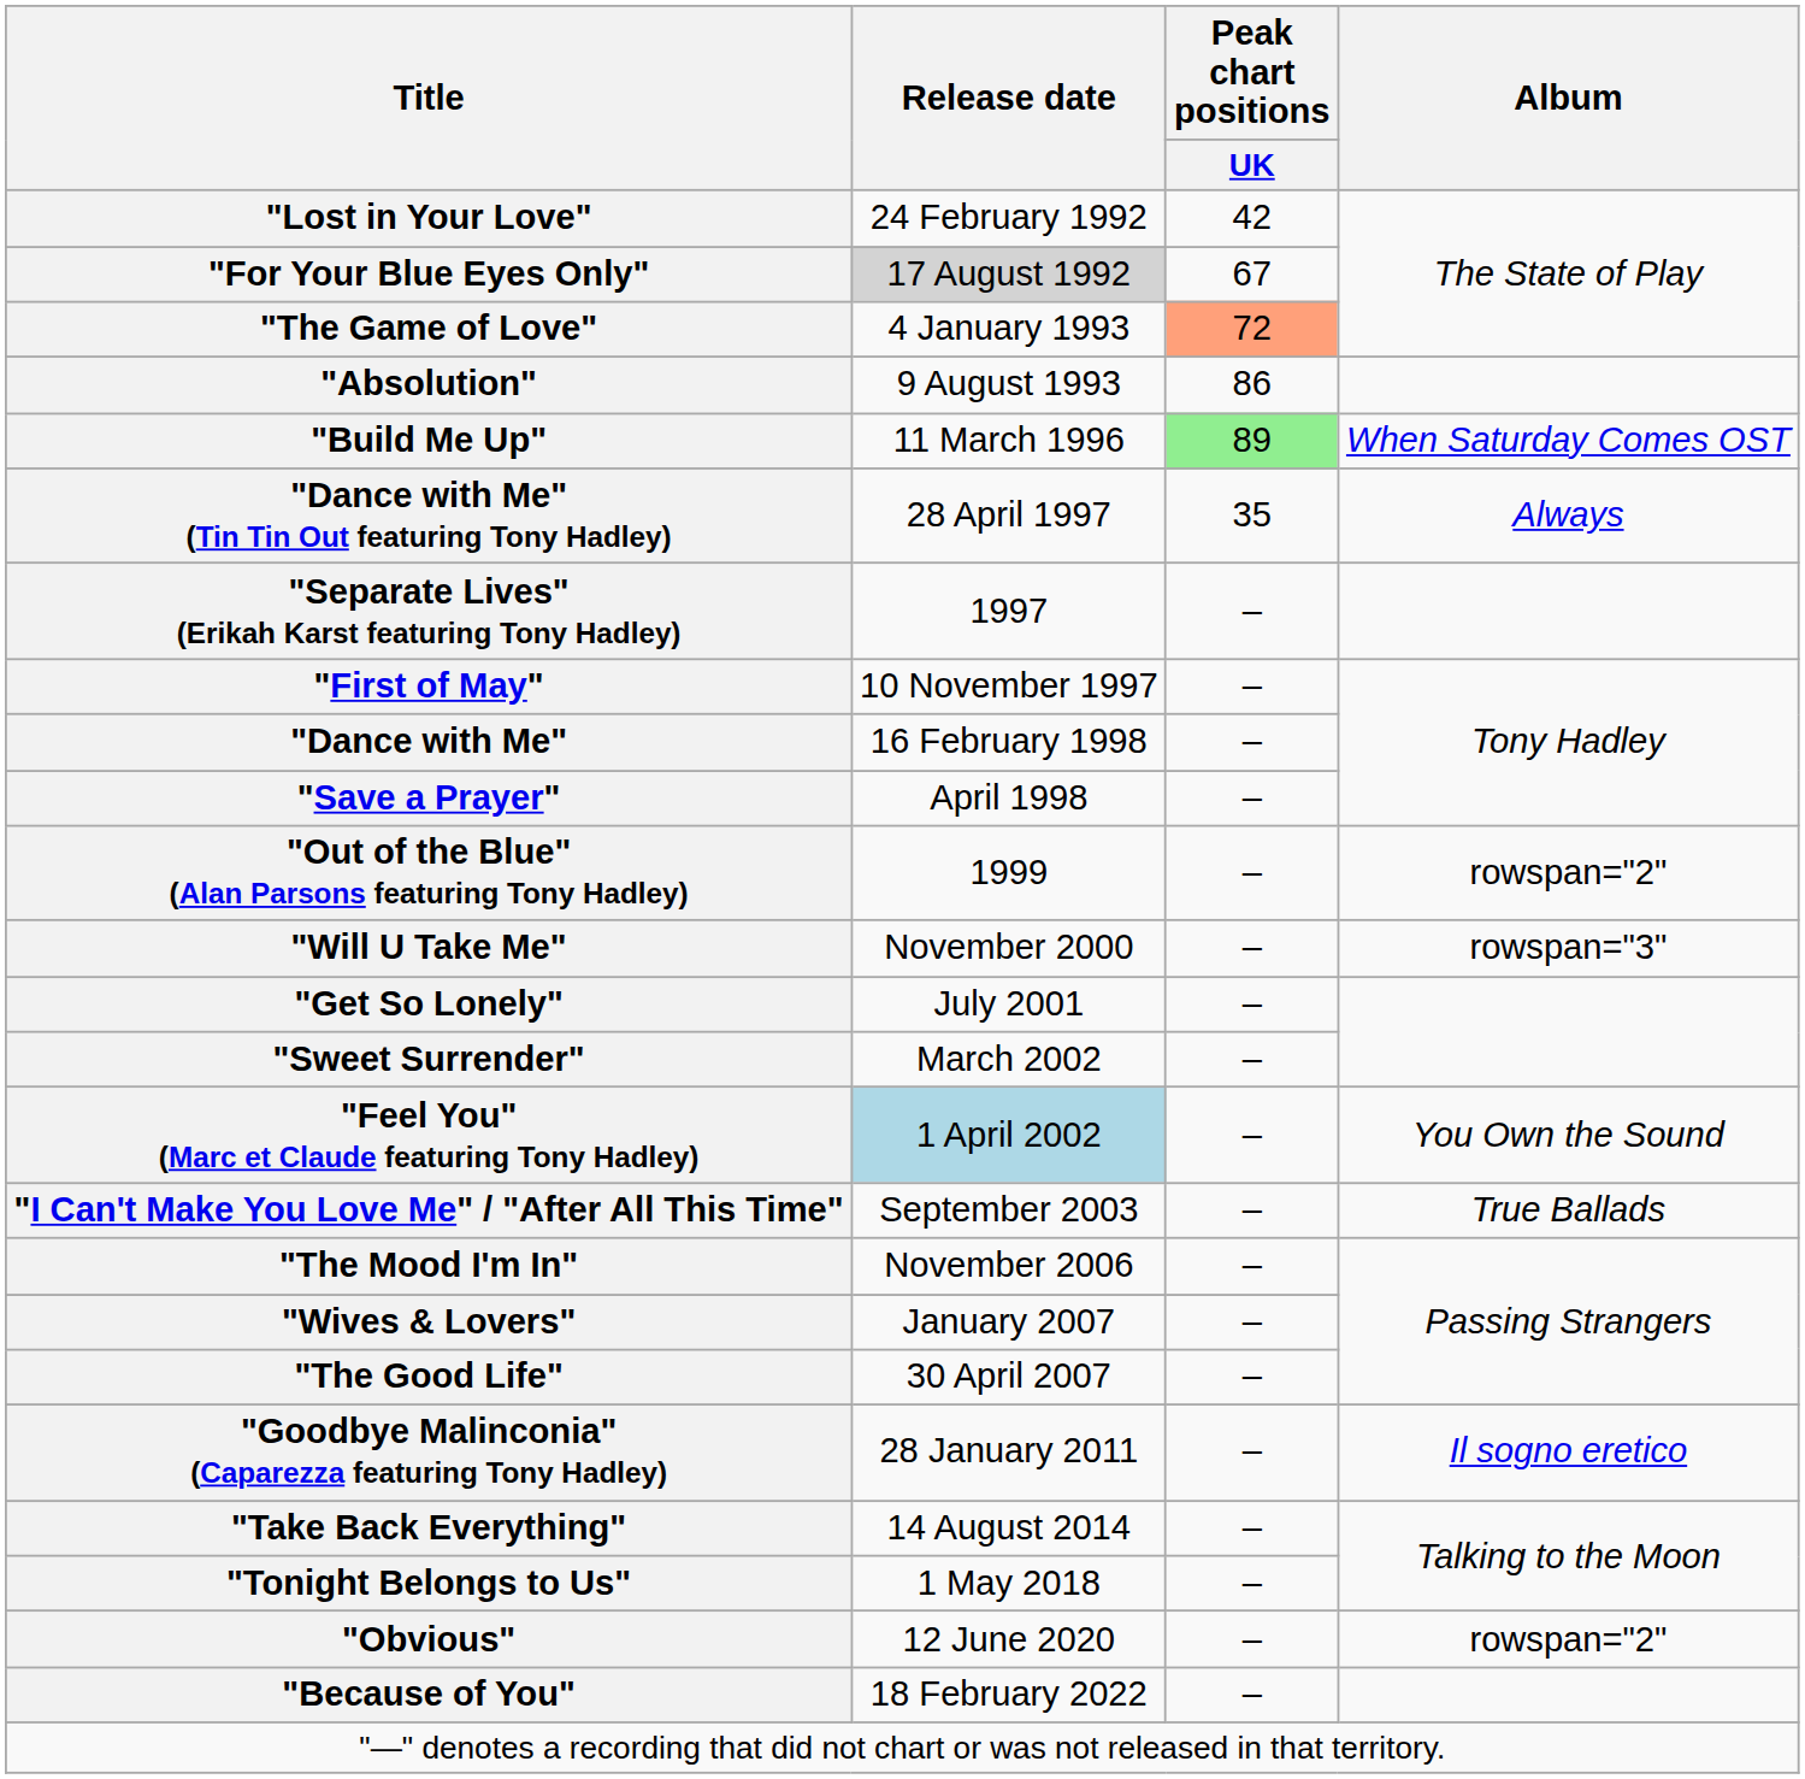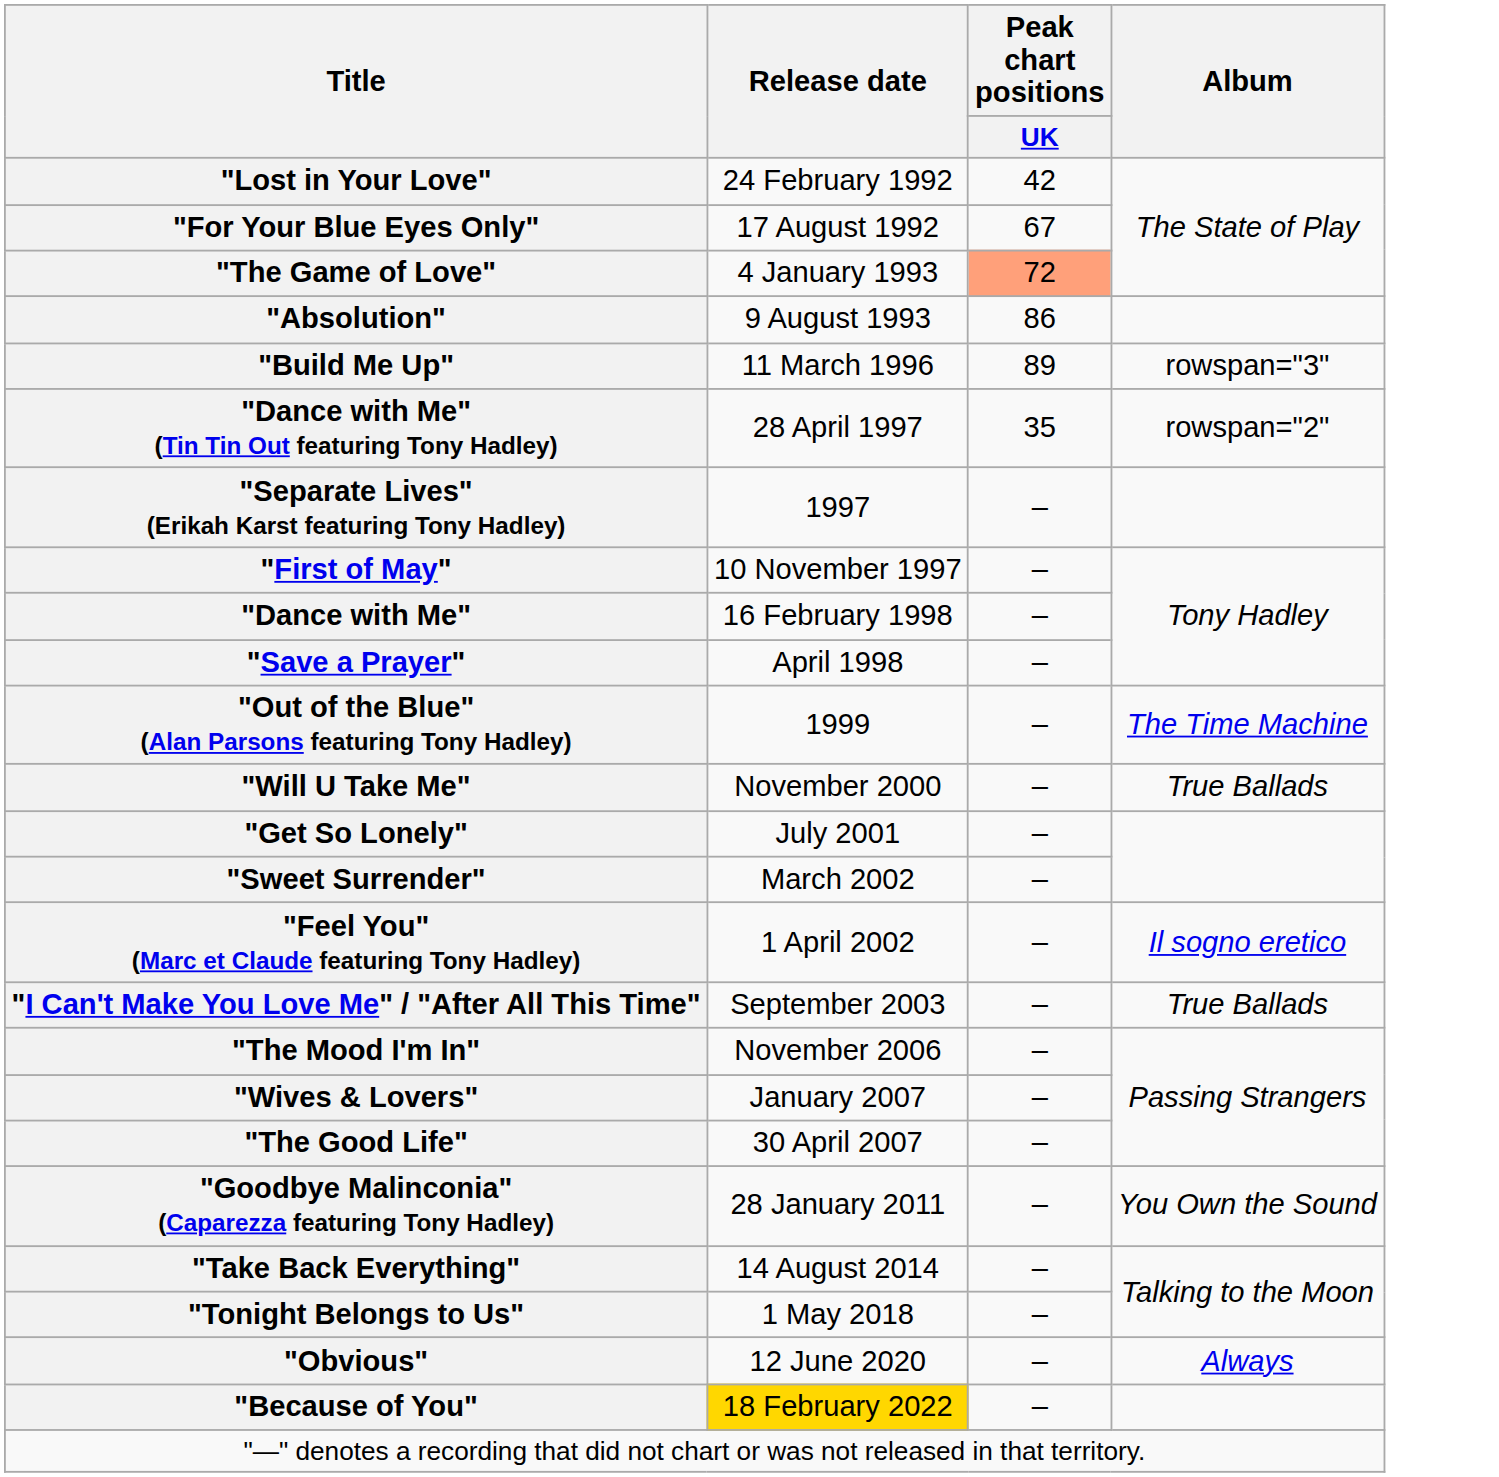"For Your Blue Eyes Only" | Release date: lightgrey background -> no background
"Build Me Up" | Peak chart positions / UK: lightgreen background -> no background
"Build Me Up" | Album: When Saturday Comes OST -> rowspan="3"
"Dance with Me" (Tin Tin Out featuring Tony Hadley) | Album: Always -> rowspan="2"
"Out of the Blue" (Alan Parsons featuring Tony Hadley) | Album: rowspan="2" -> The Time Machine
"Will U Take Me" | Album: rowspan="3" -> True Ballads
"Feel You" (Marc et Claude featuring Tony Hadley) | Release date: lightblue background -> no background
"Feel You" (Marc et Claude featuring Tony Hadley) | Album: You Own the Sound -> Il sogno eretico
"Goodbye Malinconia" (Caparezza featuring Tony Hadley) | Album: Il sogno eretico -> You Own the Sound
"Obvious" | Album: rowspan="2" -> Always
"Because of You" | Release date: no background -> gold background
